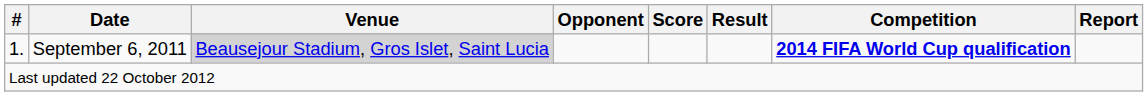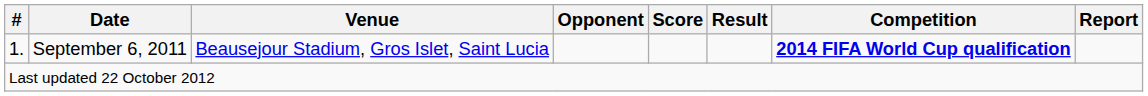1. | Venue: lightgrey background -> no background
